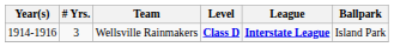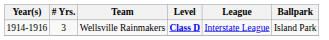Wellsville Rainmakers | League: bold -> normal
